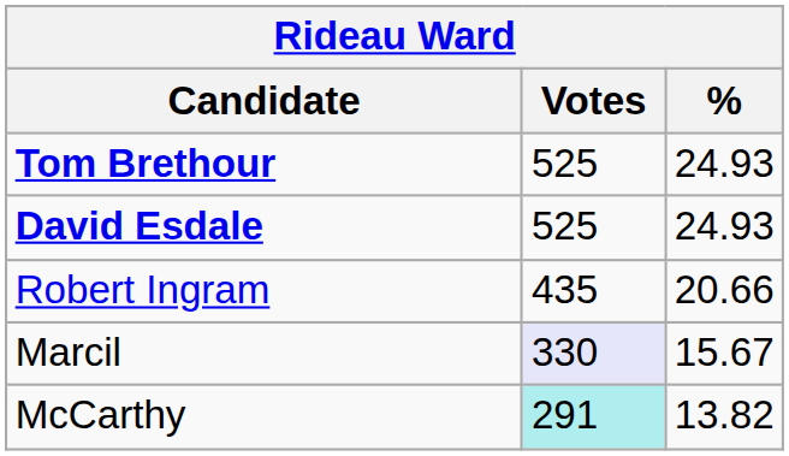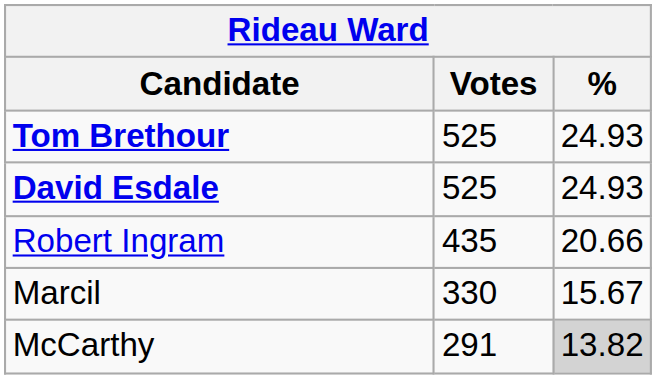Marcil | Votes: lavender background -> no background
McCarthy | Votes: paleturquoise background -> no background
McCarthy | %: no background -> lightgrey background
